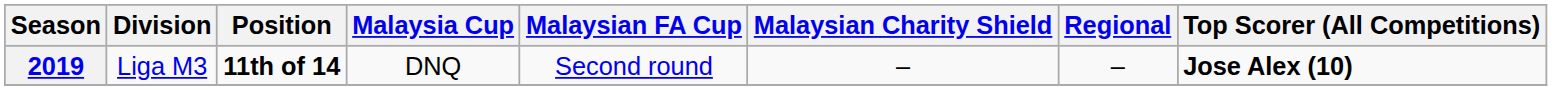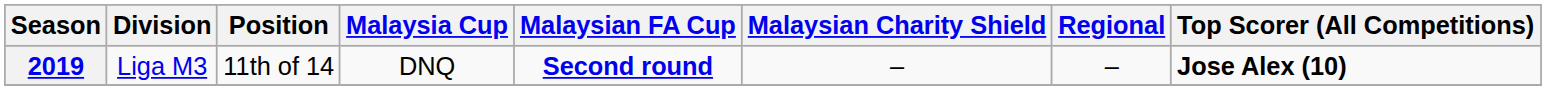2019 | Position: bold -> normal
2019 | Malaysian FA Cup: normal -> bold
